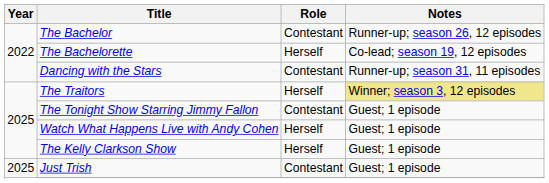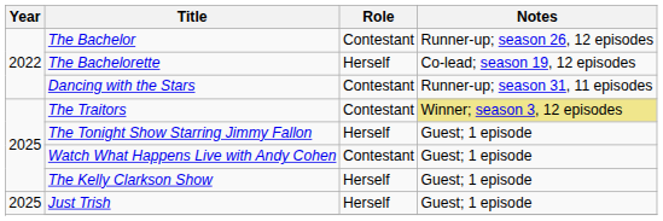The Traitors | Role: Herself -> Contestant
The Tonight Show Starring Jimmy Fallon | Role: Contestant -> Herself
Watch What Happens Live with Andy Cohen | Role: Herself -> Contestant
Just Trish | Role: Contestant -> Herself
